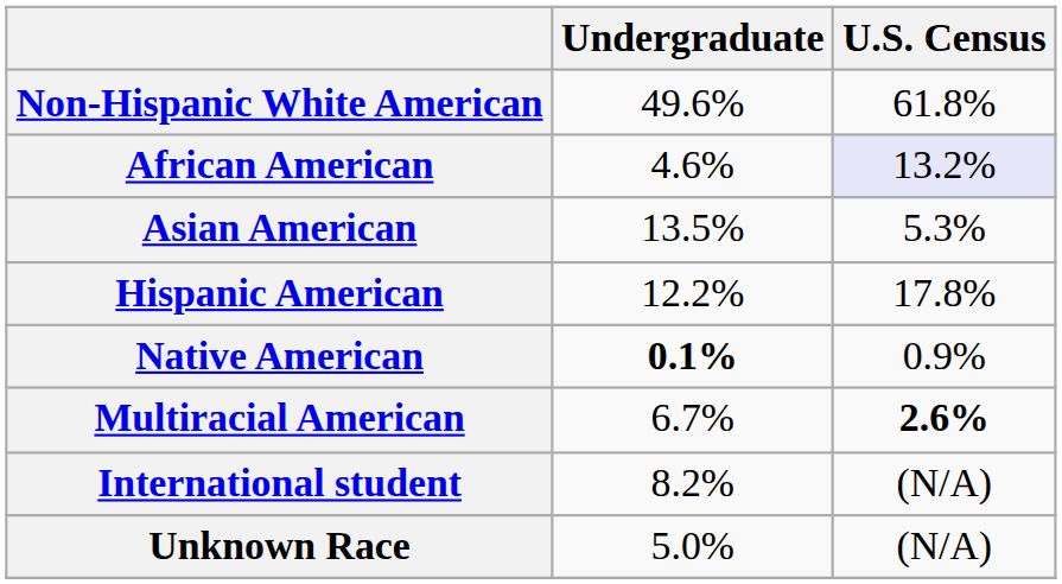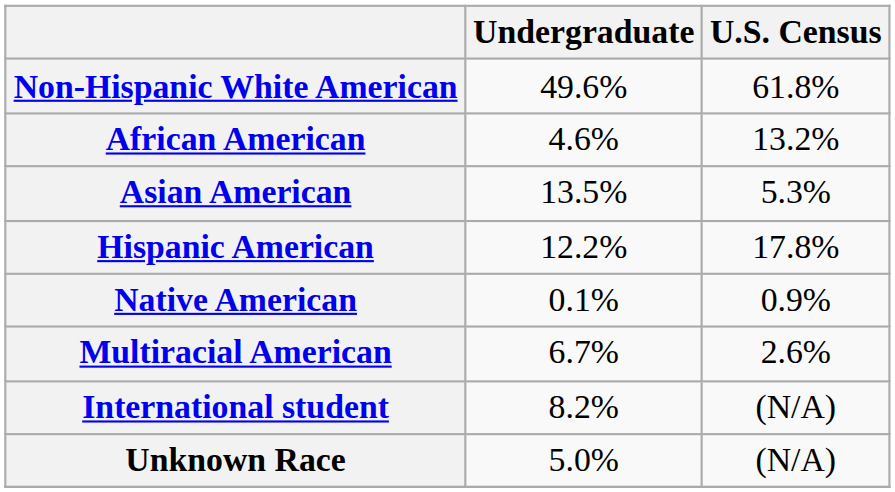African American | U.S. Census: lavender background -> no background
Native American | Undergraduate: bold -> normal
Multiracial American | U.S. Census: bold -> normal
